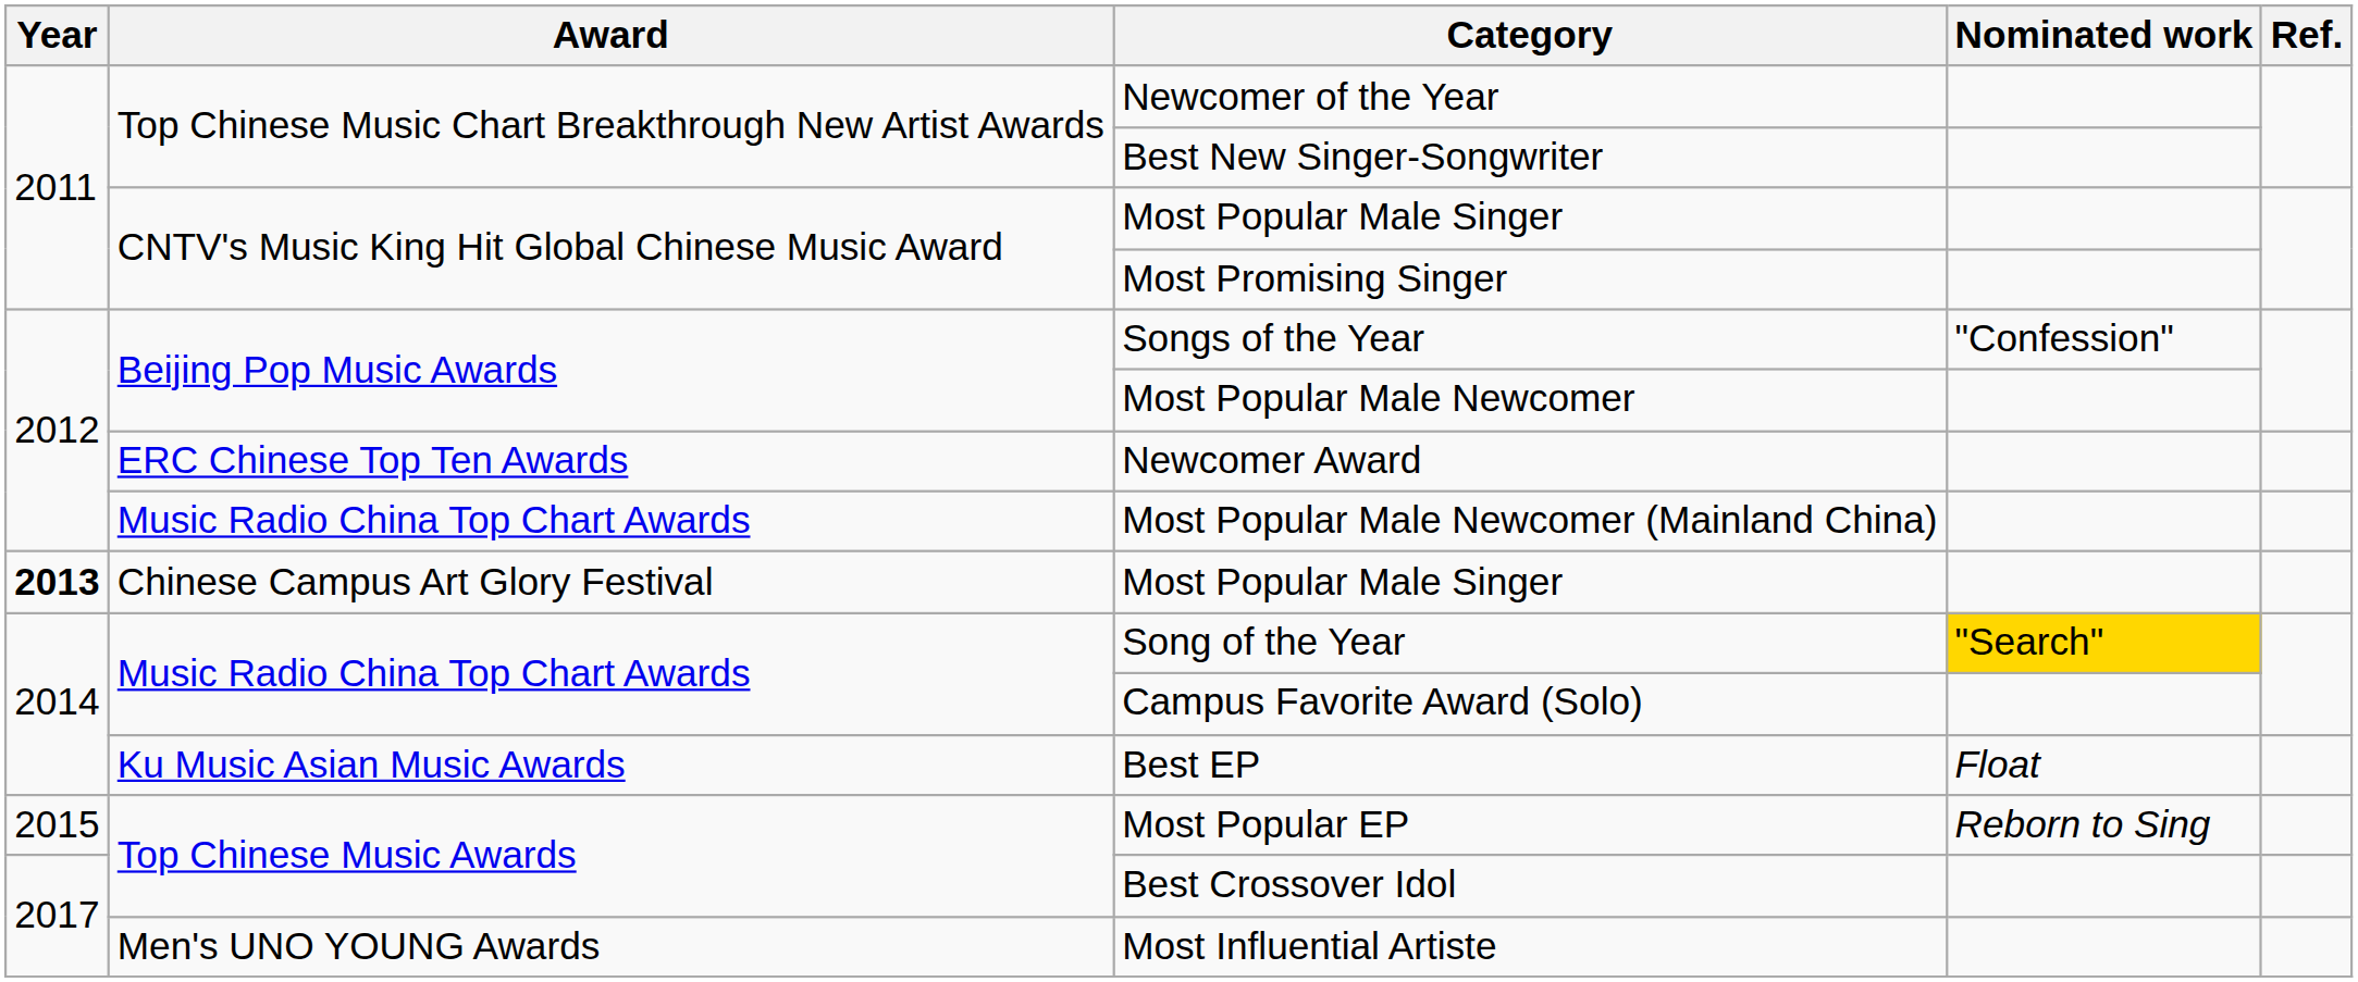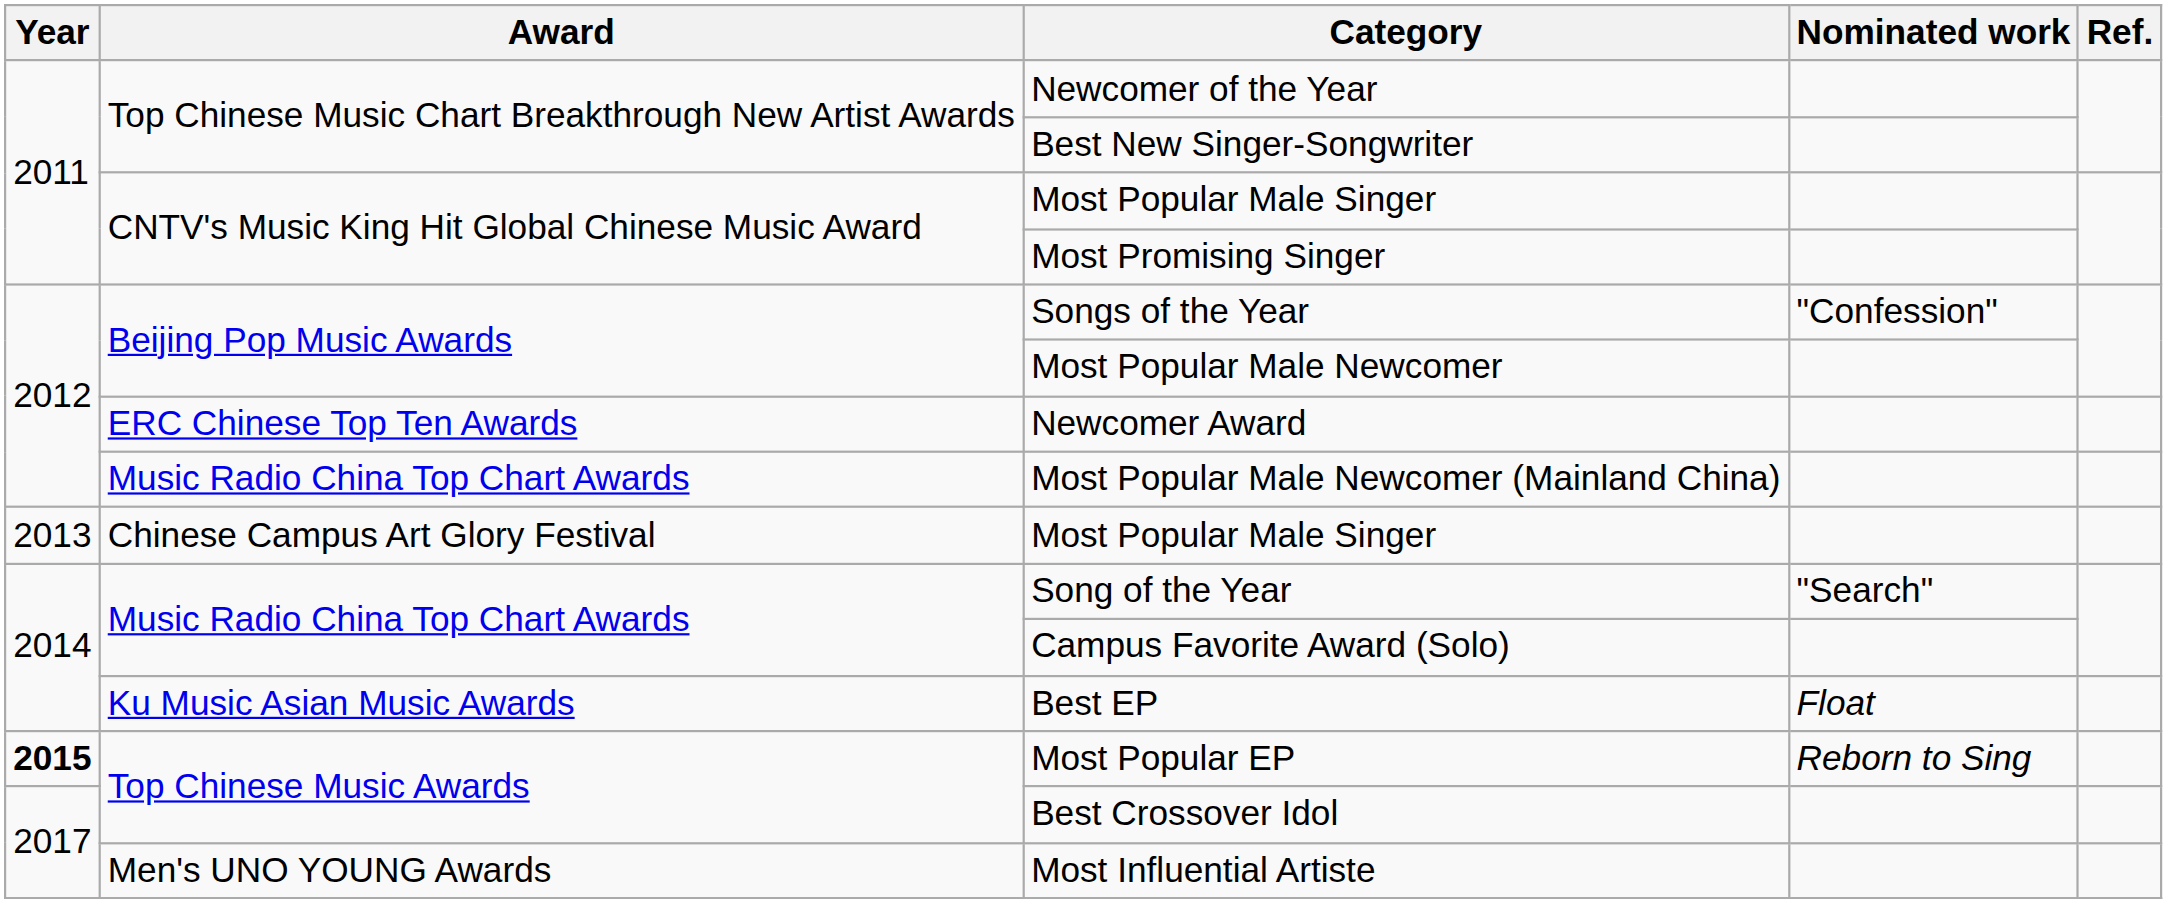Chinese Campus Art Glory Festival / Most Popular Male Singer | Year: bold -> normal
Song of the Year | Nominated work: gold background -> no background
Most Popular EP | Year: normal -> bold
